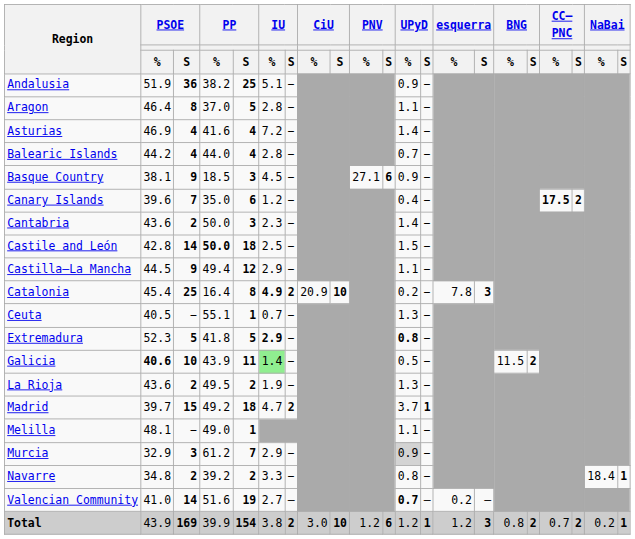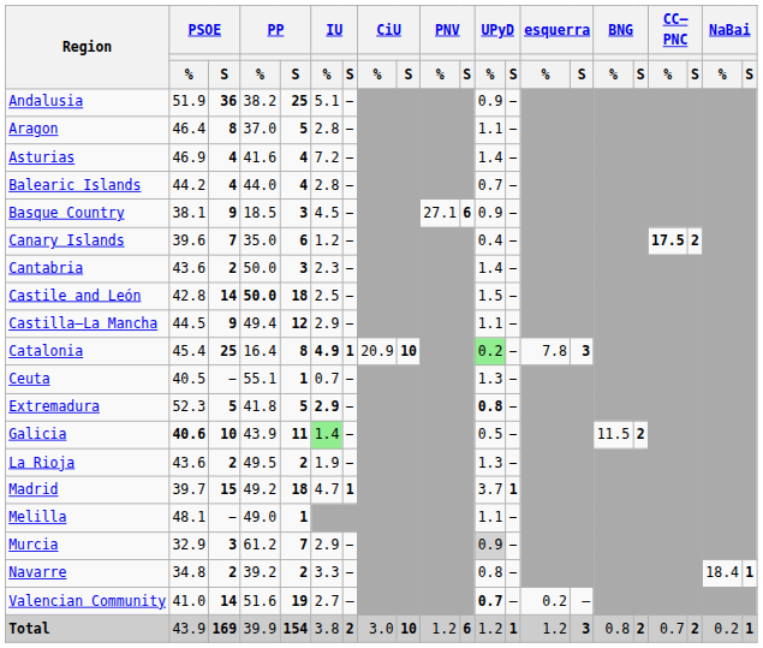Catalonia | IU / S: 2 -> 1
Catalonia | UPyD / %: no background -> lightgreen background
Madrid | IU / S: 2 -> 1
